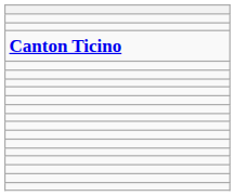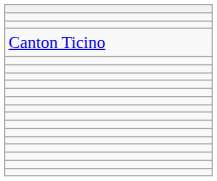row 4 | column 1: bold -> normal
